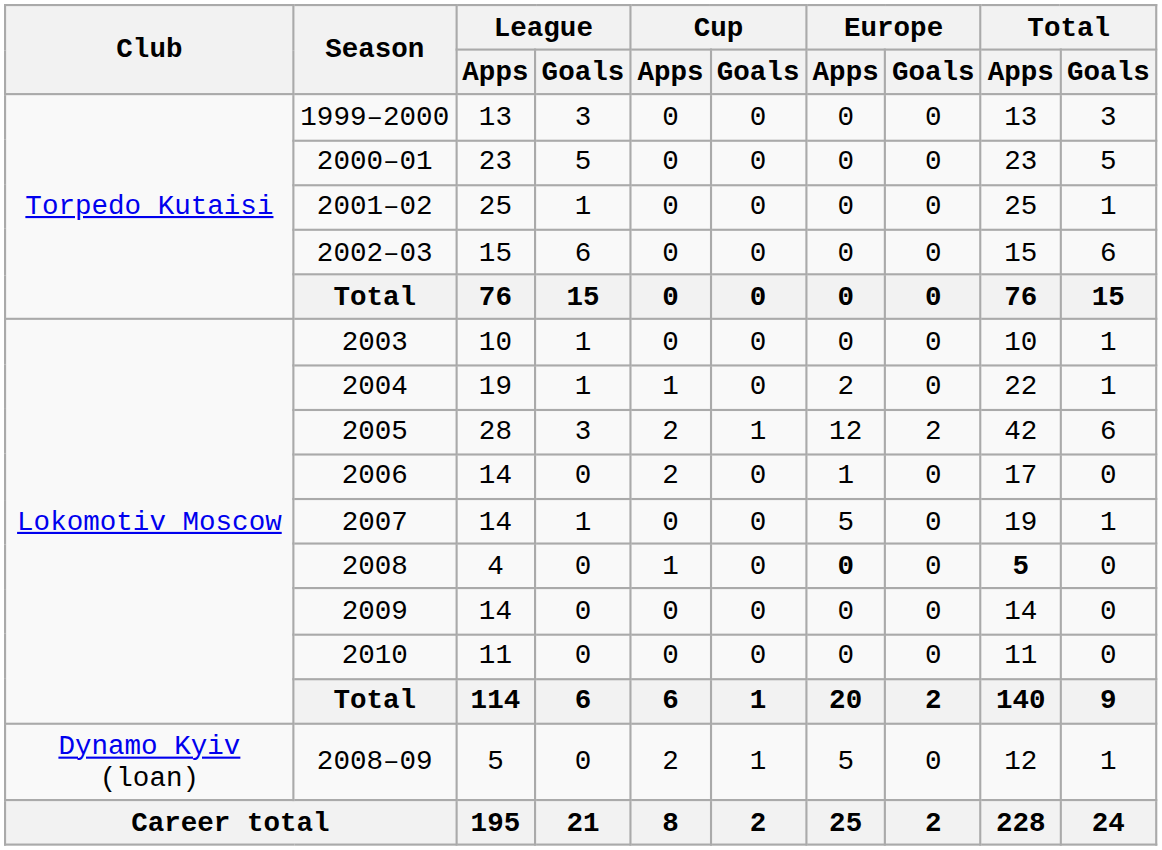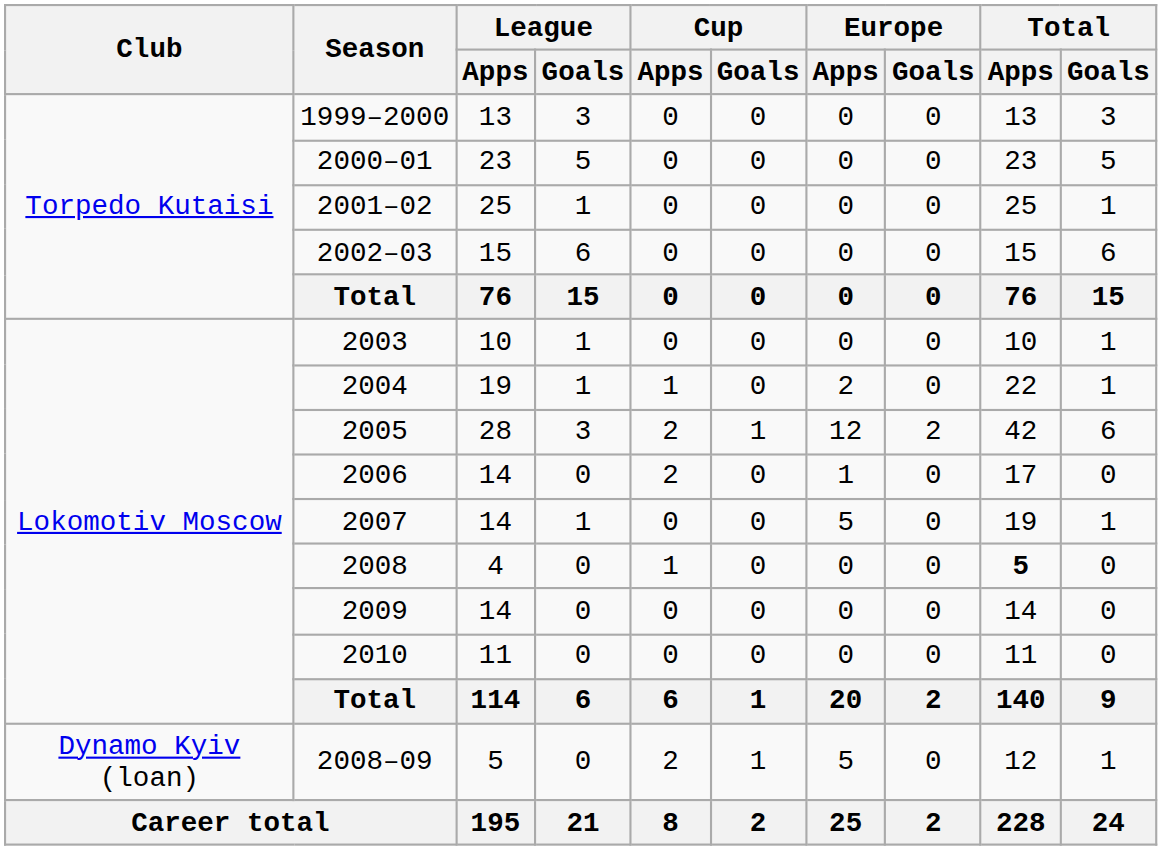2008 | Europe / Apps: bold -> normal
